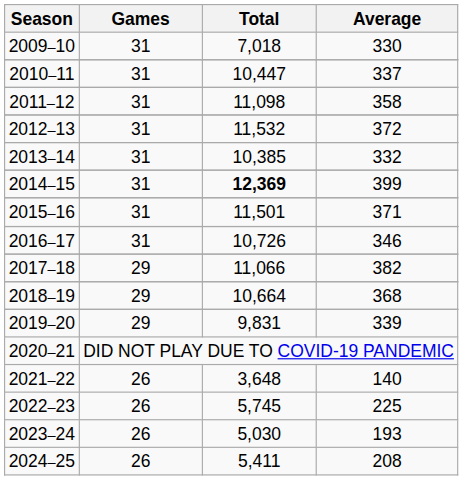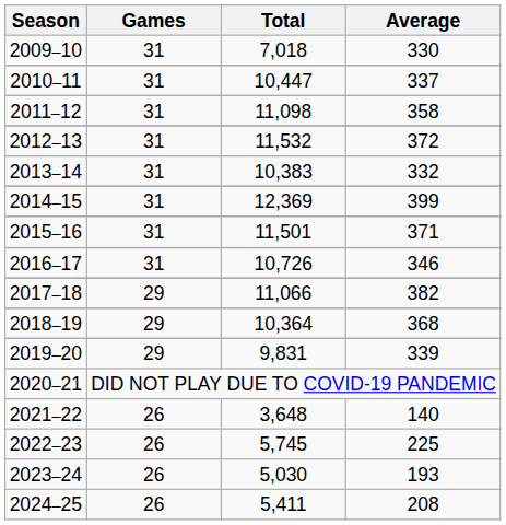2013–14 | Total: 10,385 -> 10,383
2014–15 | Total: bold -> normal
2018–19 | Total: 10,664 -> 10,364
